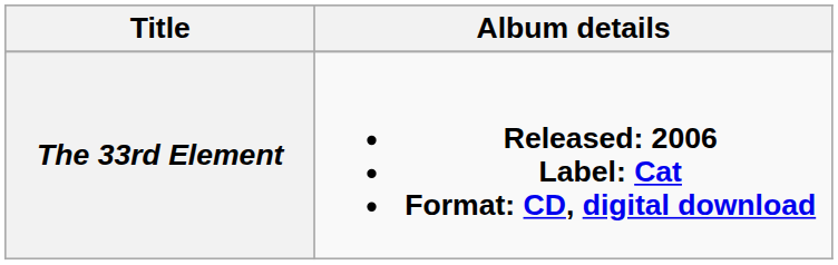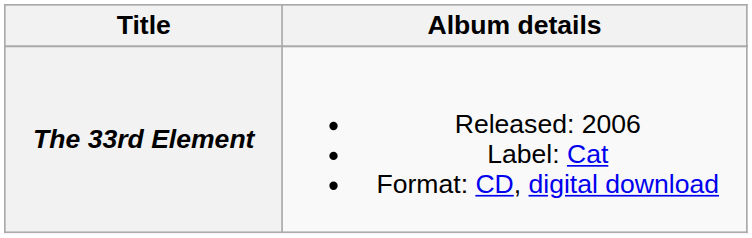The 33rd Element | Album details: bold -> normal
